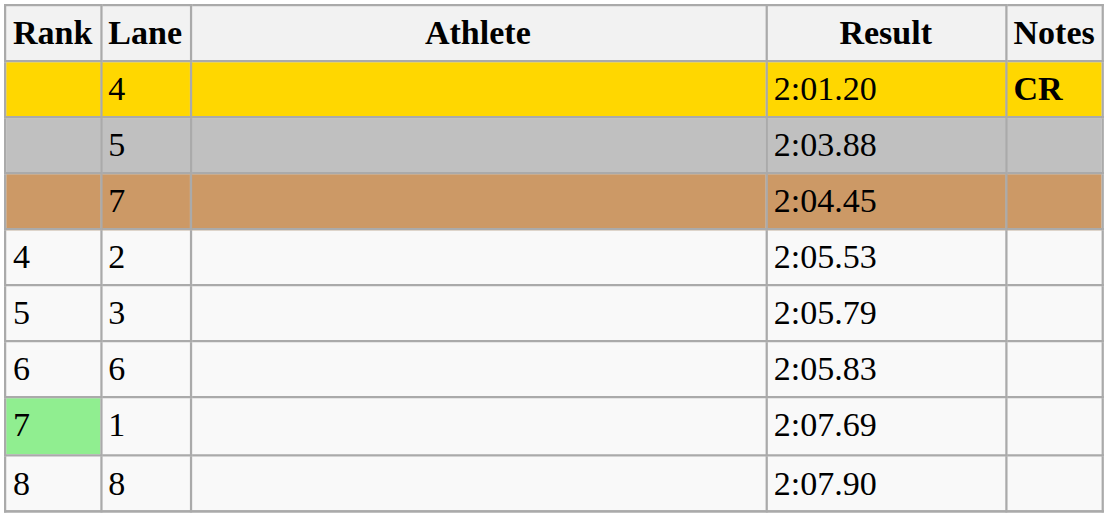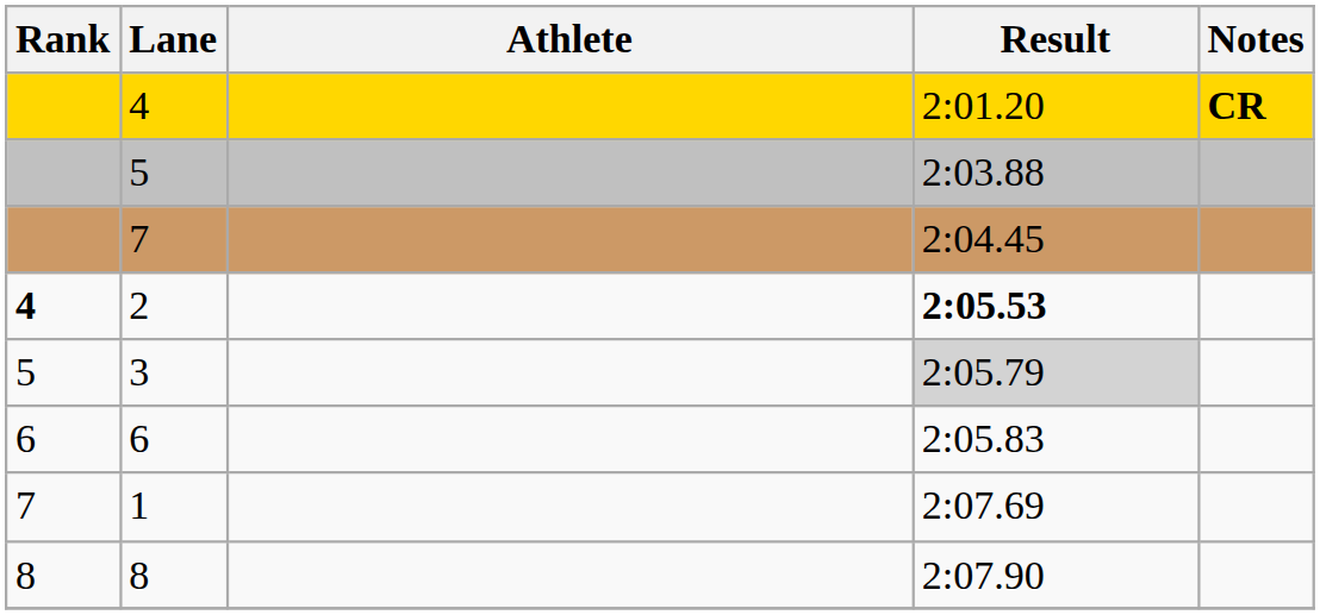2 | Rank: normal -> bold
2 | Result: normal -> bold
3 | Result: no background -> lightgrey background
1 | Rank: lightgreen background -> no background
